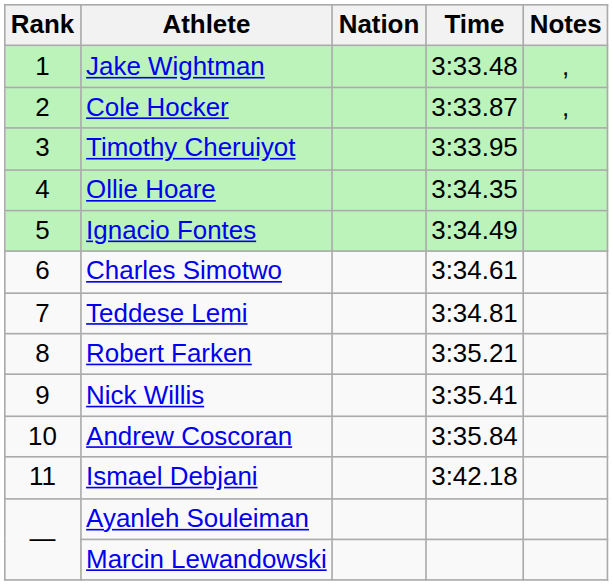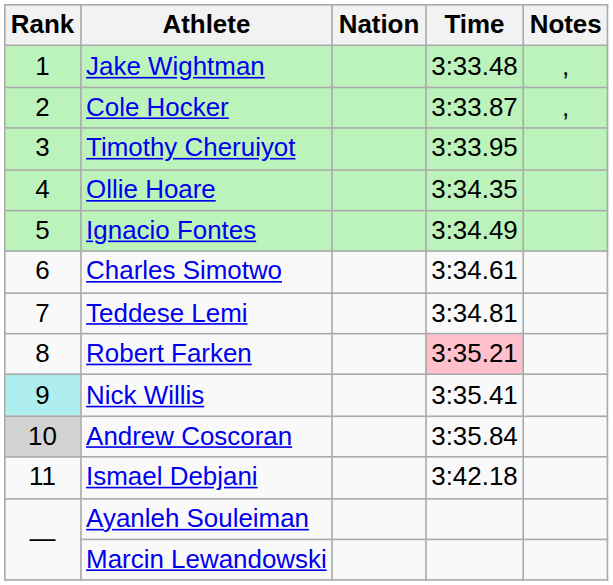Robert Farken | Time: no background -> pink background
Nick Willis | Rank: no background -> paleturquoise background
Andrew Coscoran | Rank: no background -> lightgrey background
